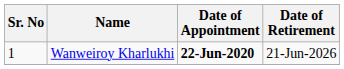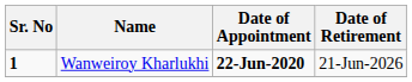Wanweiroy Kharlukhi | Sr. No: normal -> bold
